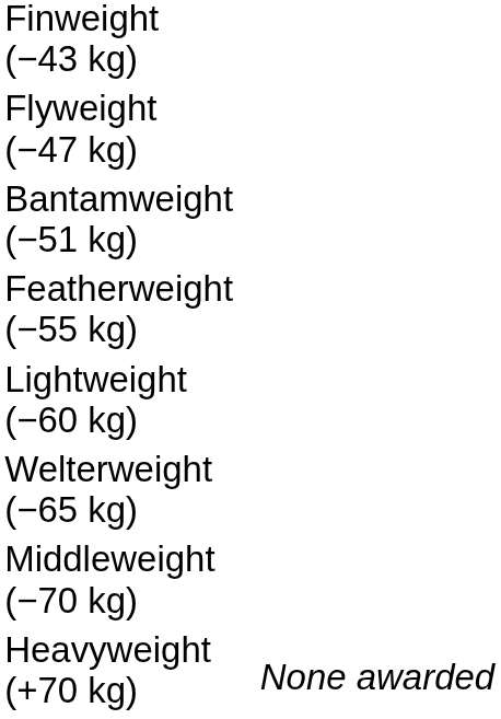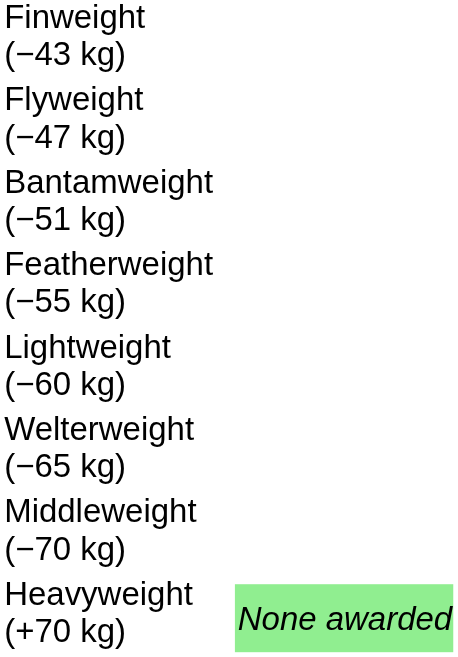Heavyweight (+70 kg) / None awarded | column 2: no background -> lightgreen background
